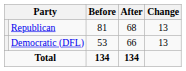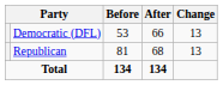rows swapped: Republican <-> Democratic (DFL)
